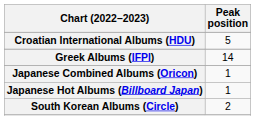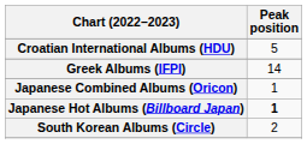Japanese Hot Albums (Billboard Japan) | Peak position: normal -> bold
